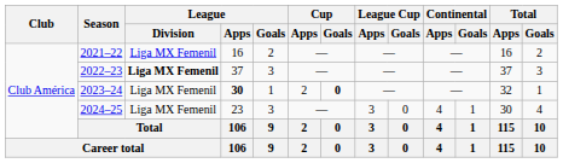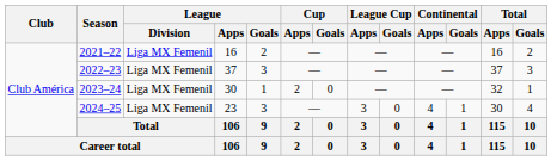2022–23 | League / Division: bold -> normal
2023–24 | League / Apps: bold -> normal
2023–24 | Cup / Goals: bold -> normal
